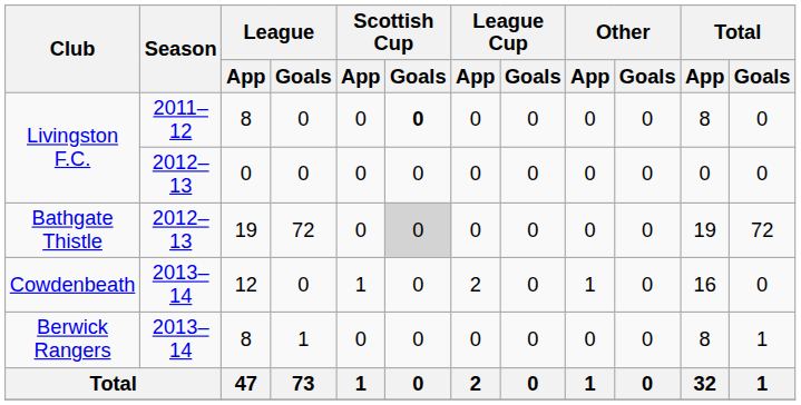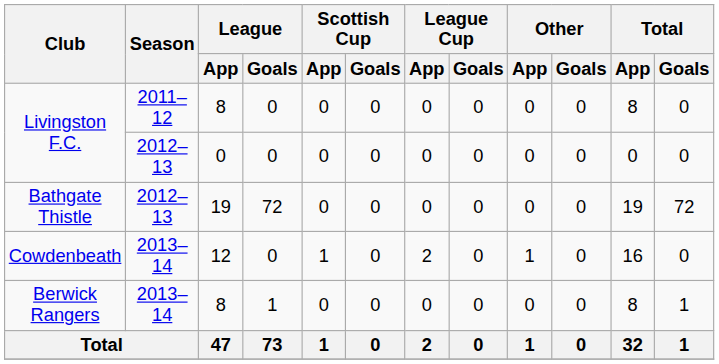Livingston F.C. / 8 | Scottish Cup / Goals: bold -> normal
Bathgate Thistle | Scottish Cup / Goals: lightgrey background -> no background
